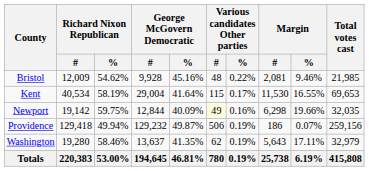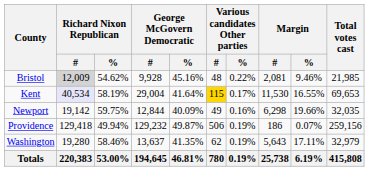Bristol | Richard Nixon Republican / #: no background -> lightgrey background
Kent | Richard Nixon Republican / #: no background -> lavender background
Kent | Various candidates Other parties / #: no background -> gold background
Newport | Various candidates Other parties / #: lightyellow background -> no background
